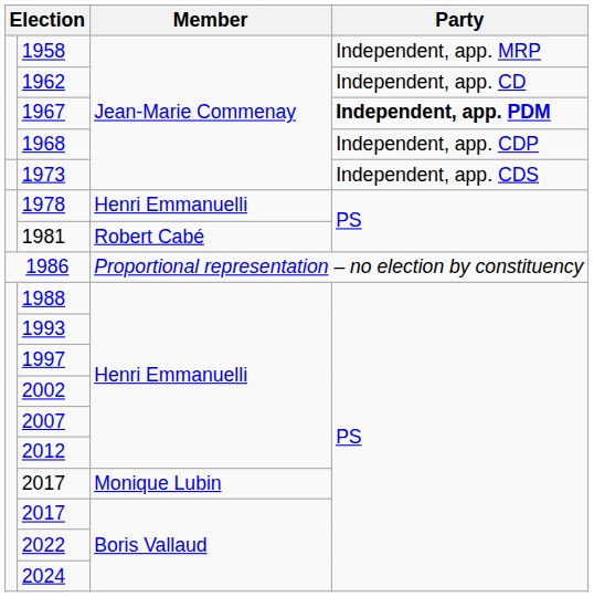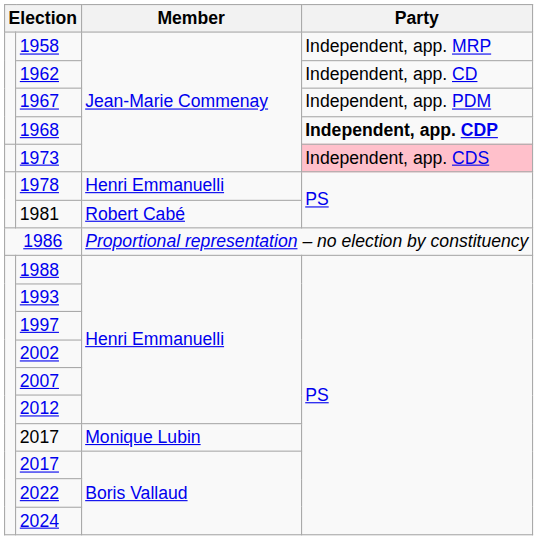1967 | Party: bold -> normal
1968 | Party: normal -> bold
1973 | Party: no background -> pink background
